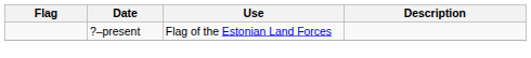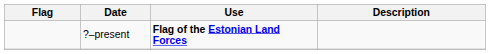?–present | Use: normal -> bold
